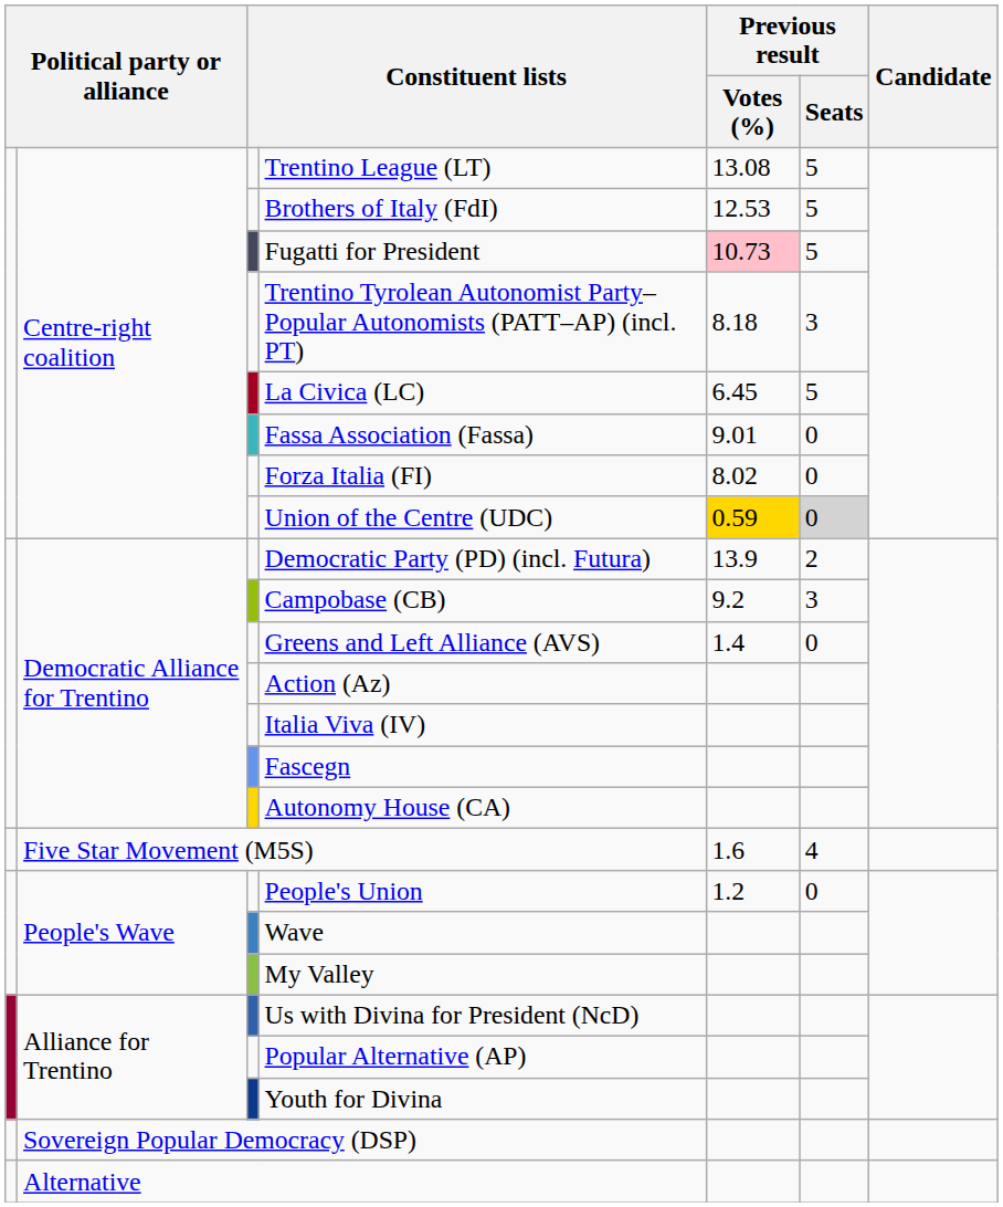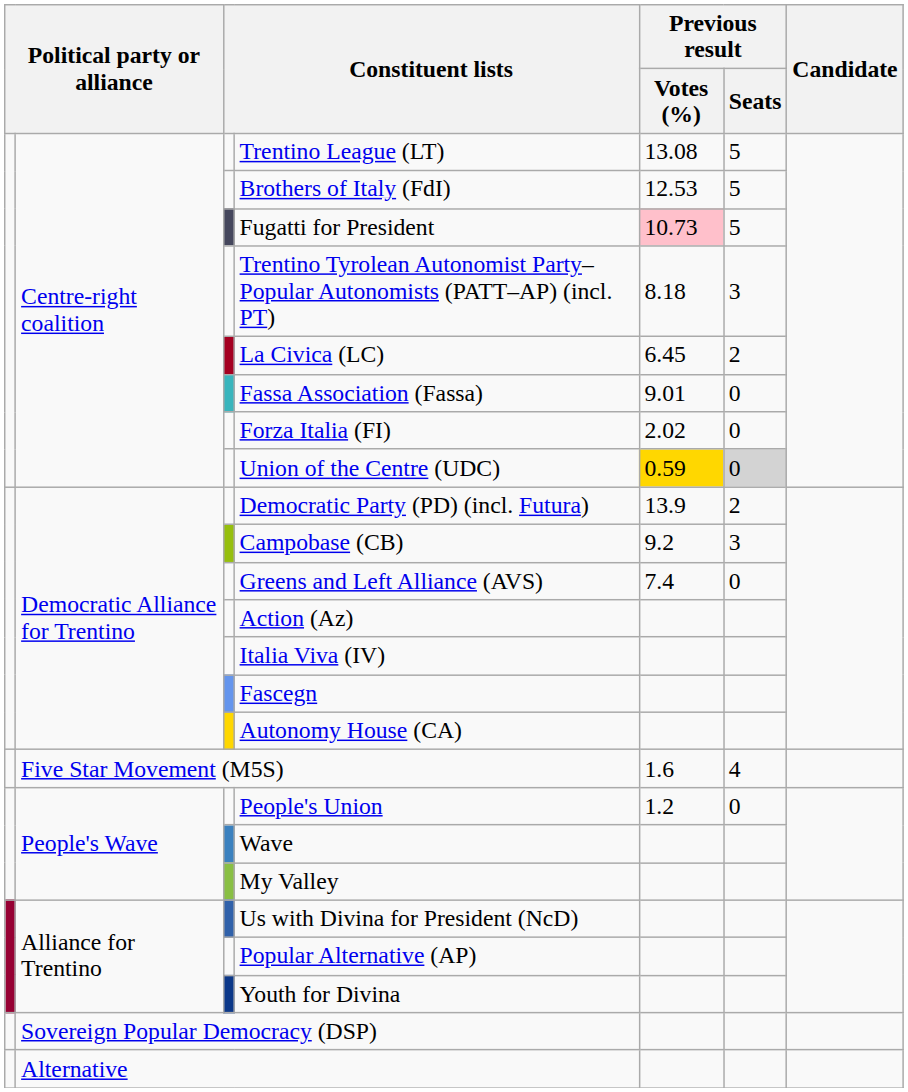La Civica (LC) | Previous result / Seats: 5 -> 2
Forza Italia (FI) | Previous result / Votes (%): 8.02 -> 2.02
Greens and Left Alliance (AVS) | Previous result / Votes (%): 1.4 -> 7.4
